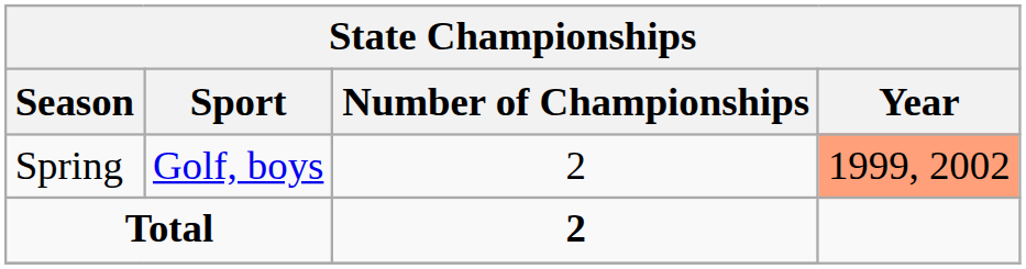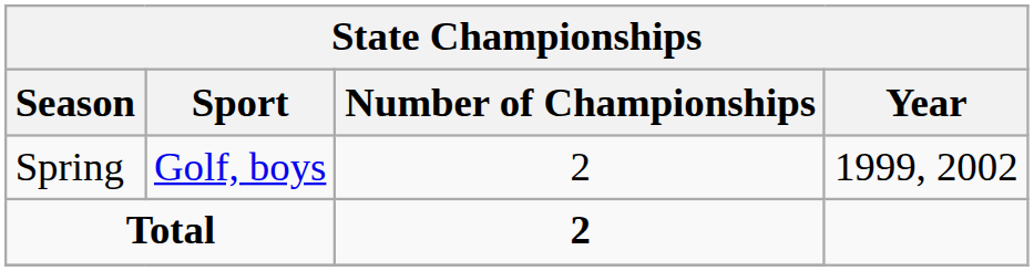Spring | Year: lightsalmon background -> no background
